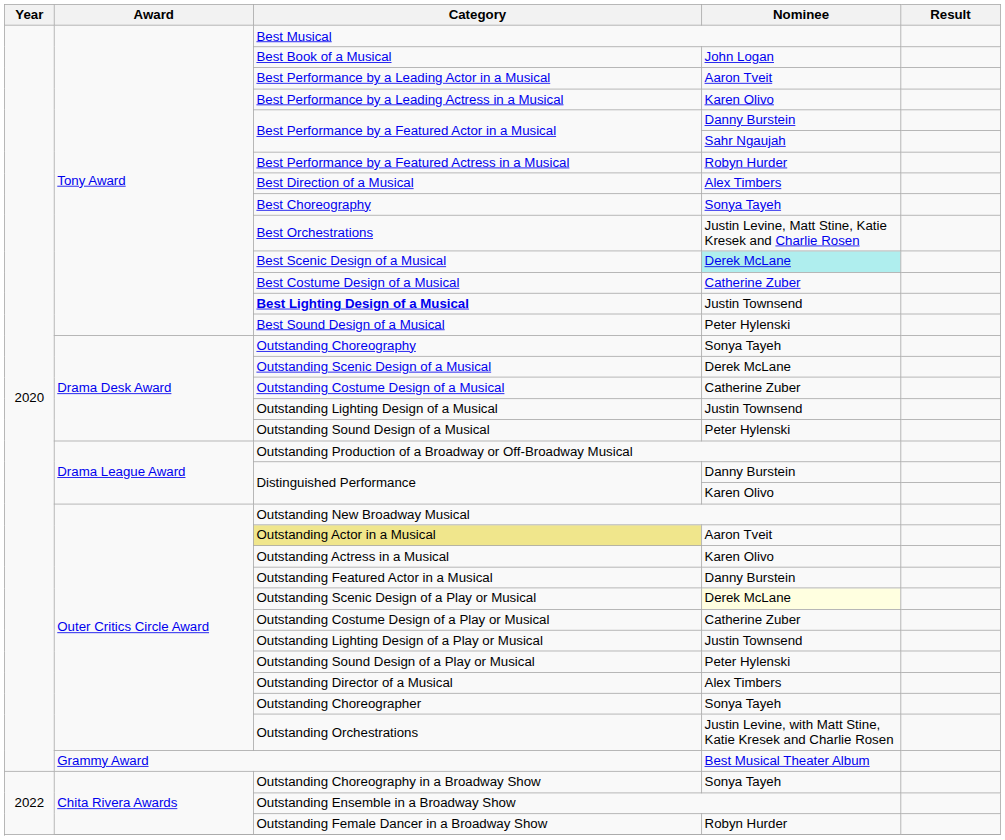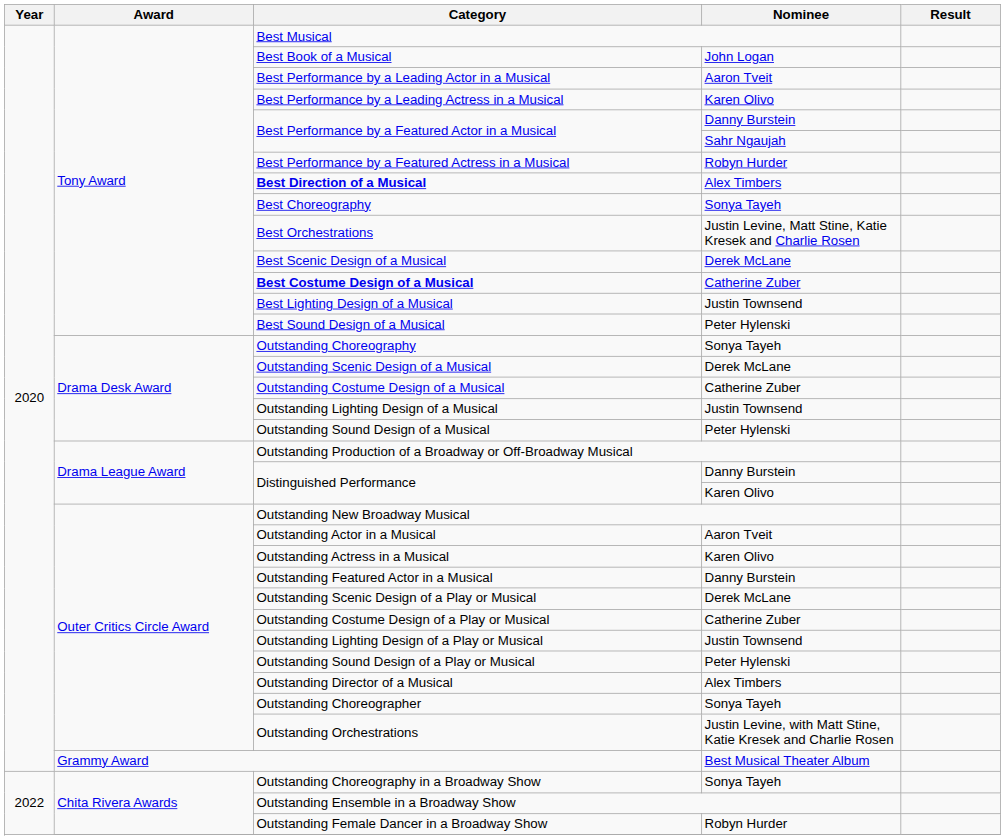Best Direction of a Musical | Category: normal -> bold
Best Scenic Design of a Musical | Nominee: paleturquoise background -> no background
Best Costume Design of a Musical | Category: normal -> bold
Best Lighting Design of a Musical | Category: bold -> normal
Outstanding Actor in a Musical | Category: khaki background -> no background
Outstanding Scenic Design of a Play or Musical | Nominee: lightyellow background -> no background
